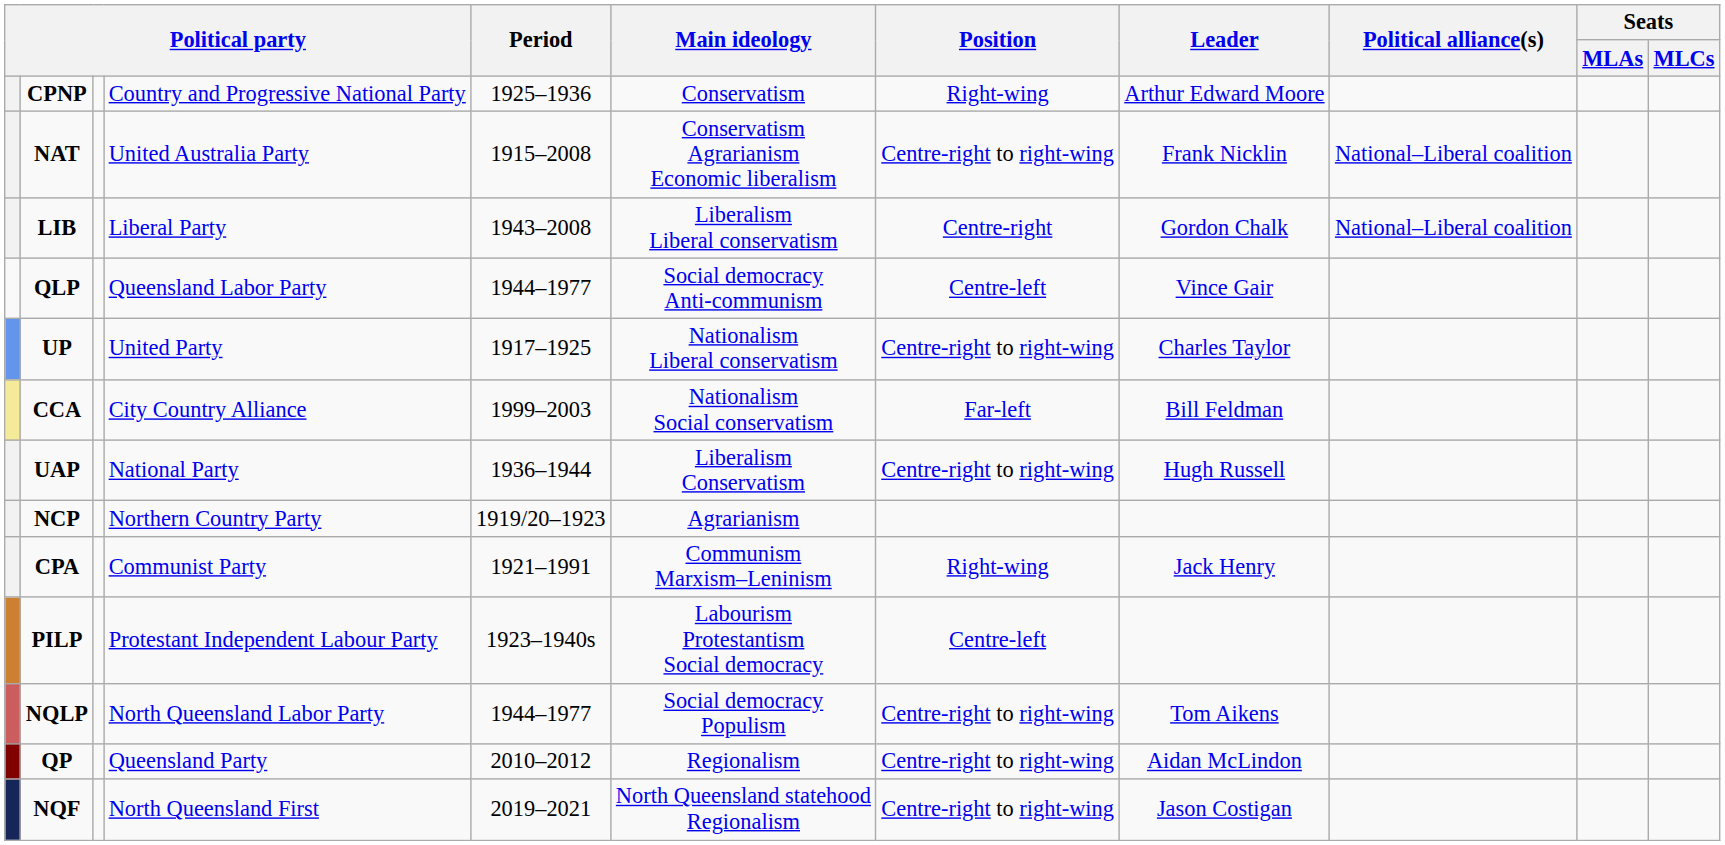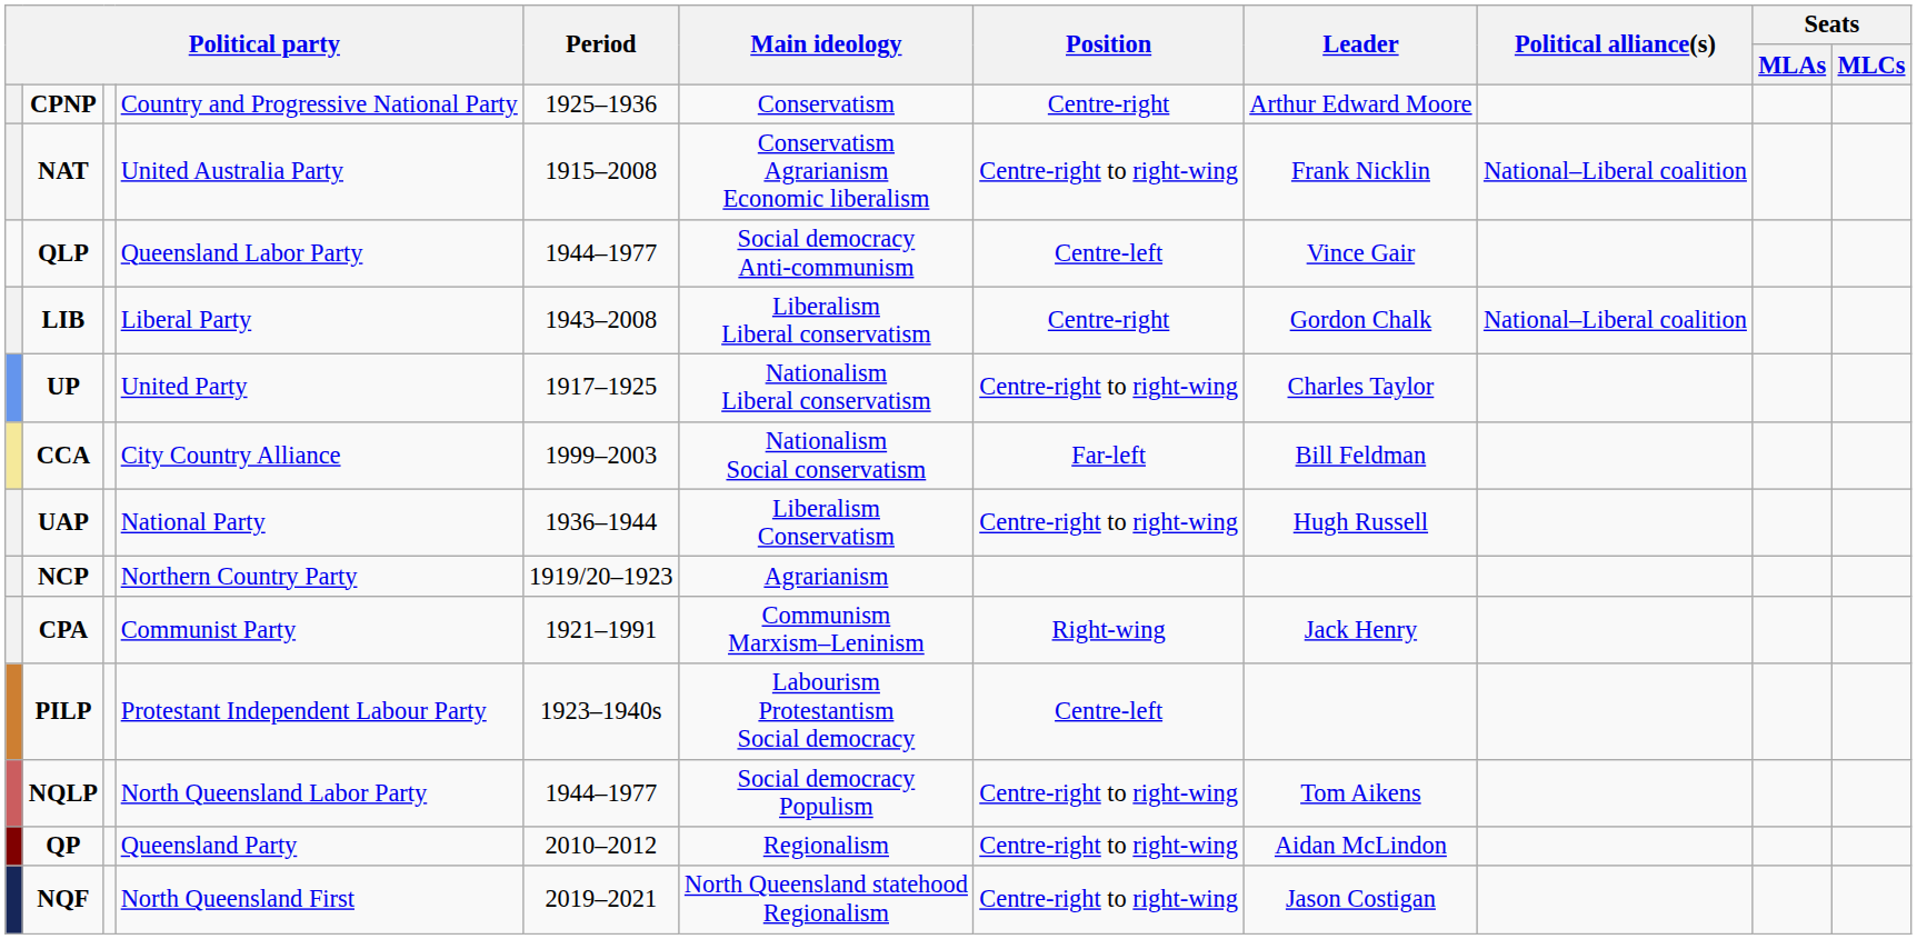CPNP | Position: Right-wing -> Centre-right
rows swapped: LIB <-> QLP
